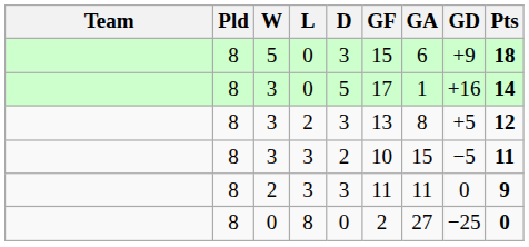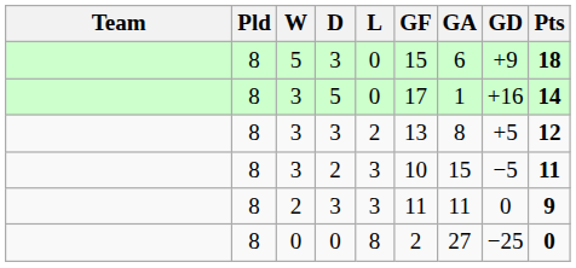columns swapped: D <-> L
